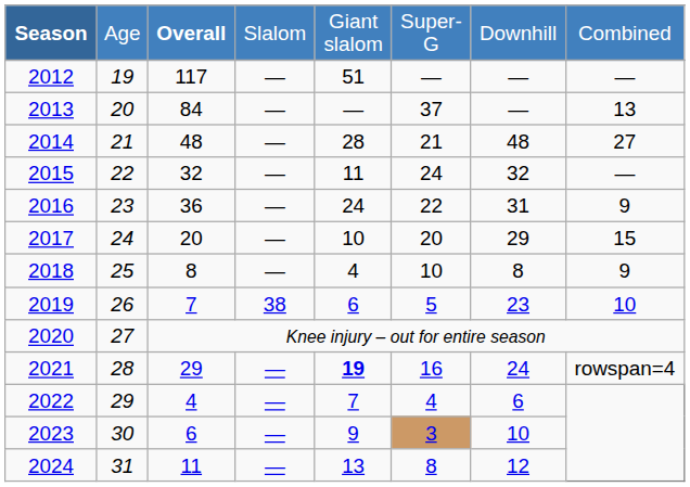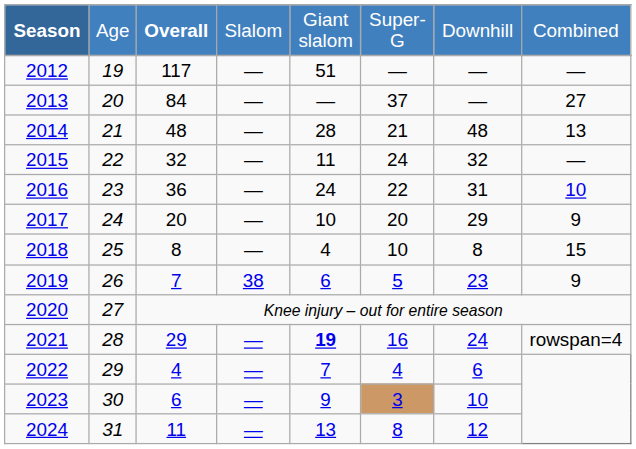2013 | column 8: 13 -> 27
2014 | column 8: 27 -> 13
2016 | column 8: 9 -> 10
2017 | column 8: 15 -> 9
2018 | column 8: 9 -> 15
2019 | column 8: 10 -> 9
